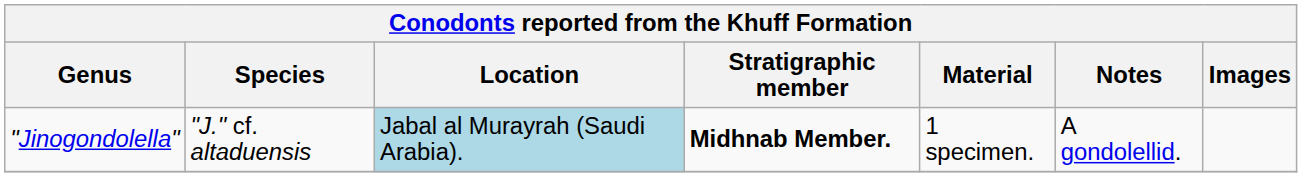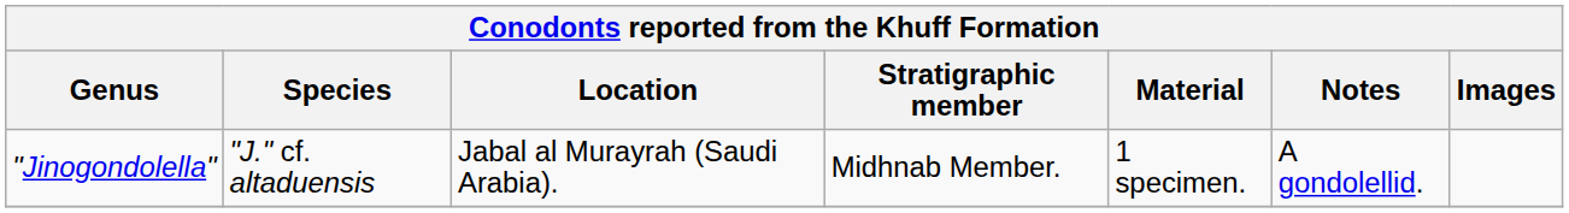"Jinogondolella" | Location: lightblue background -> no background
"Jinogondolella" | Stratigraphic member: bold -> normal
